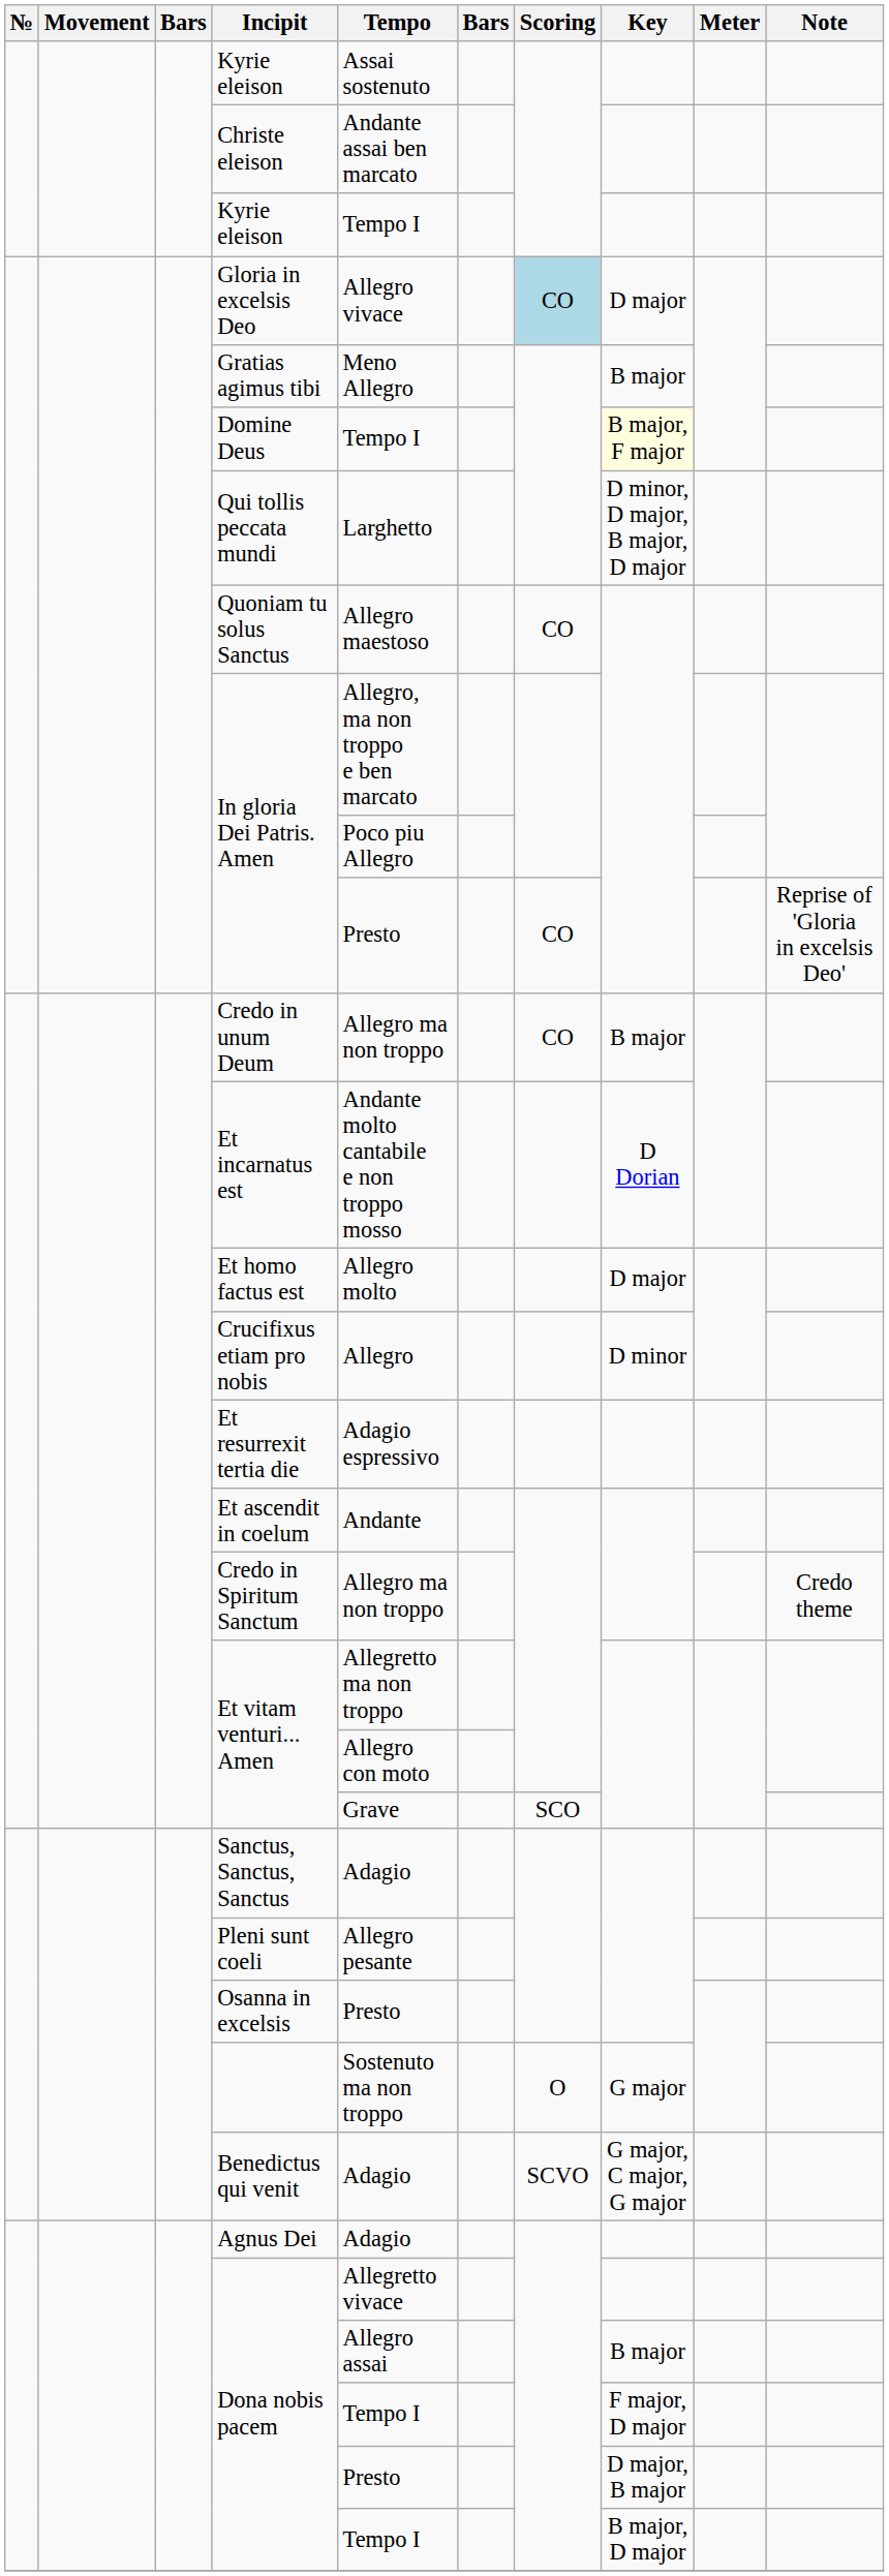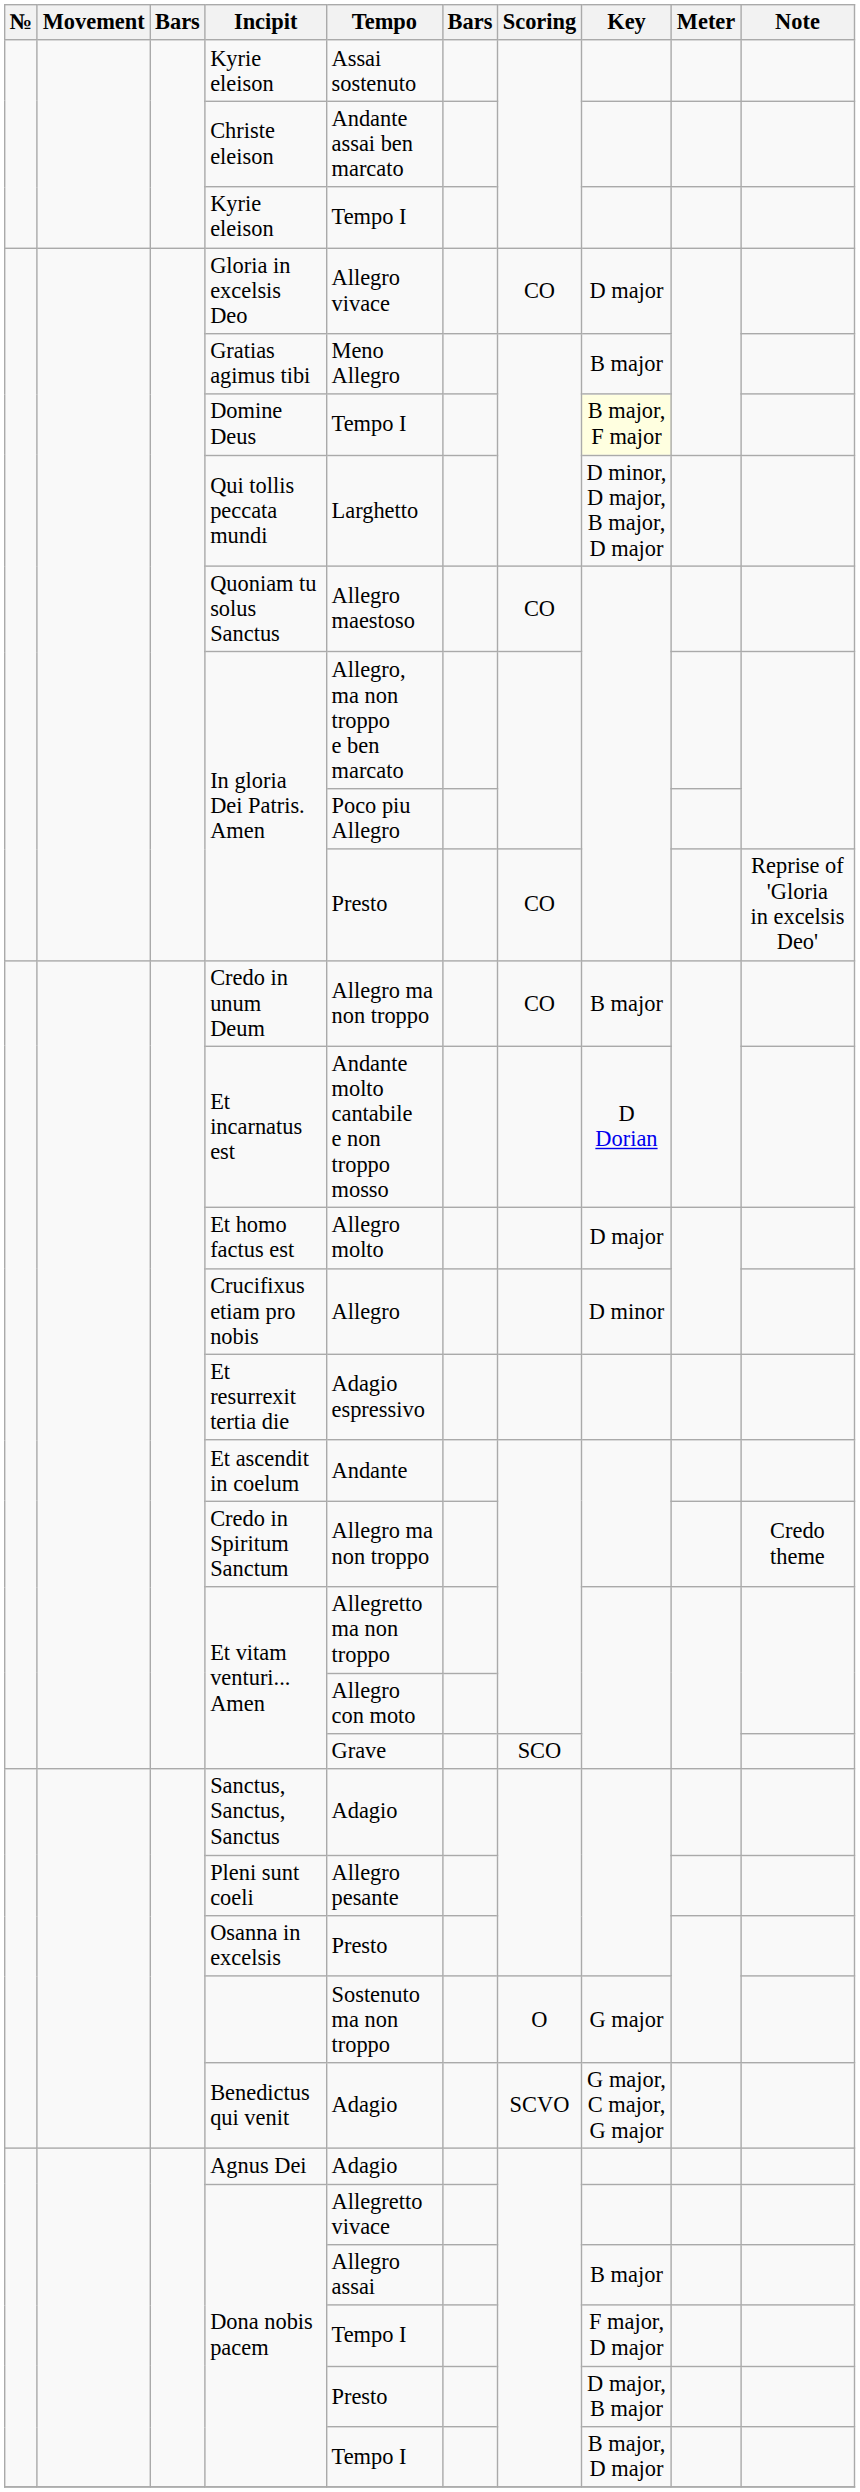Gloria in excelsis Deo | Scoring: lightblue background -> no background
